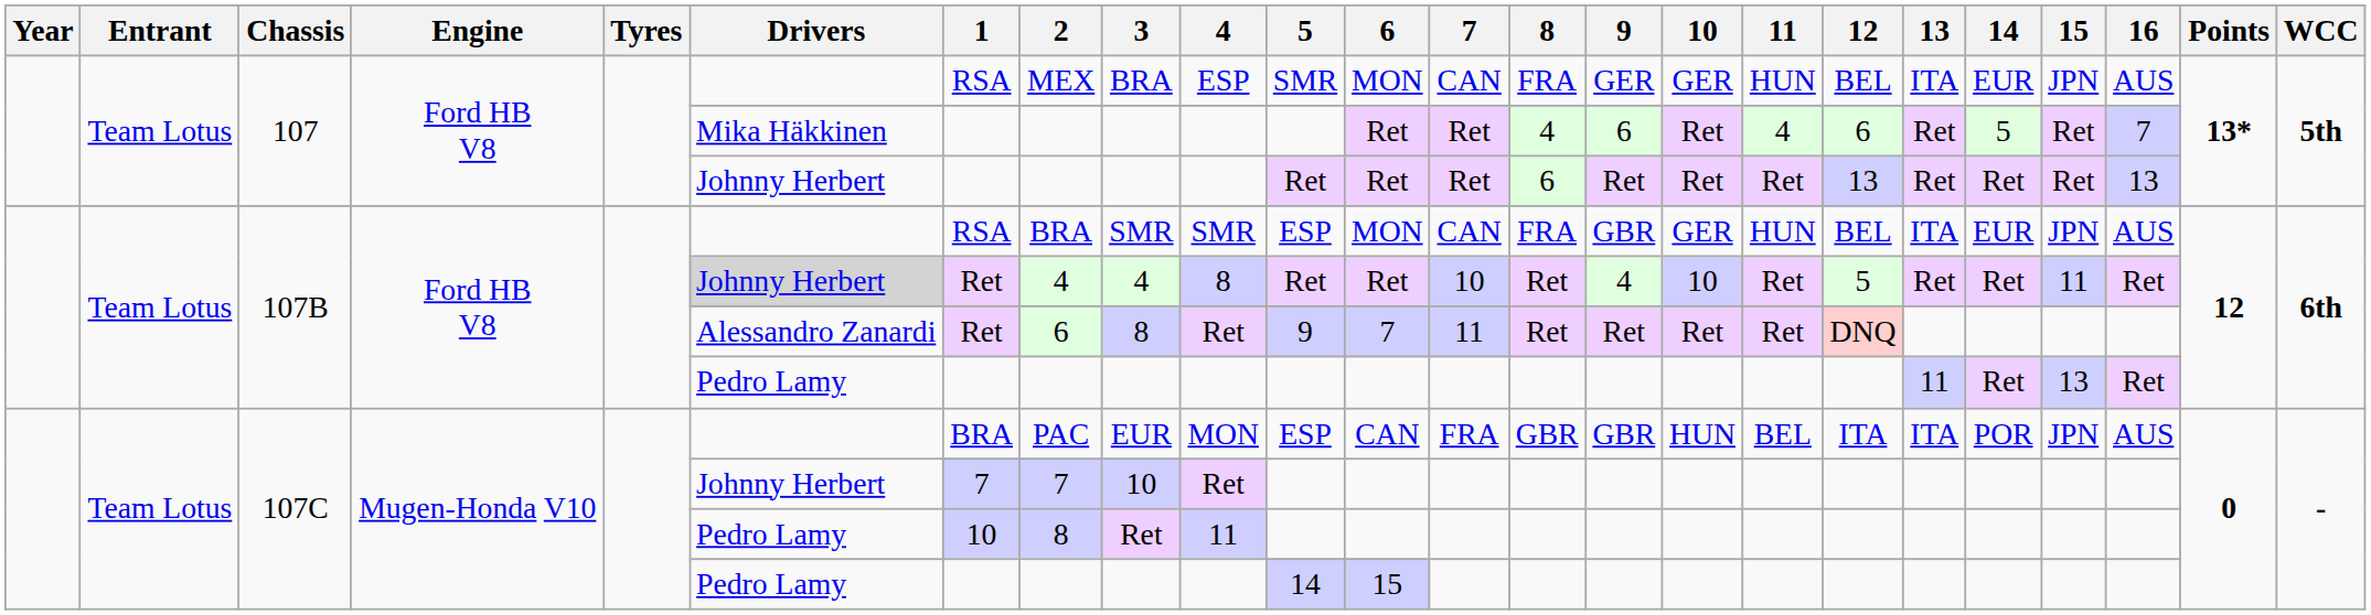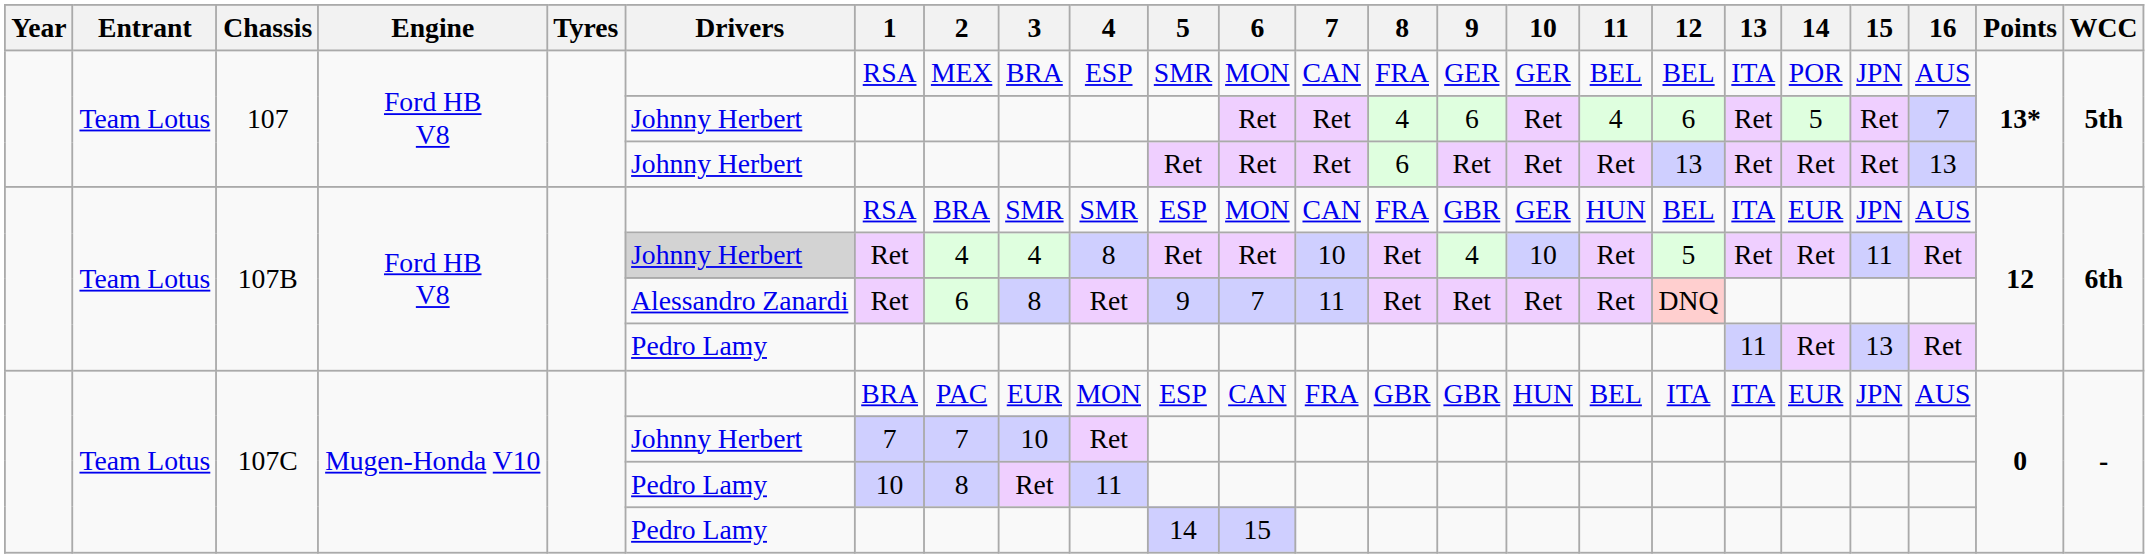row 2 | 11: HUN -> BEL
row 2 | 14: EUR -> POR
row 3 | Drivers: Mika Häkkinen -> Johnny Herbert
row 9 | 14: POR -> EUR
